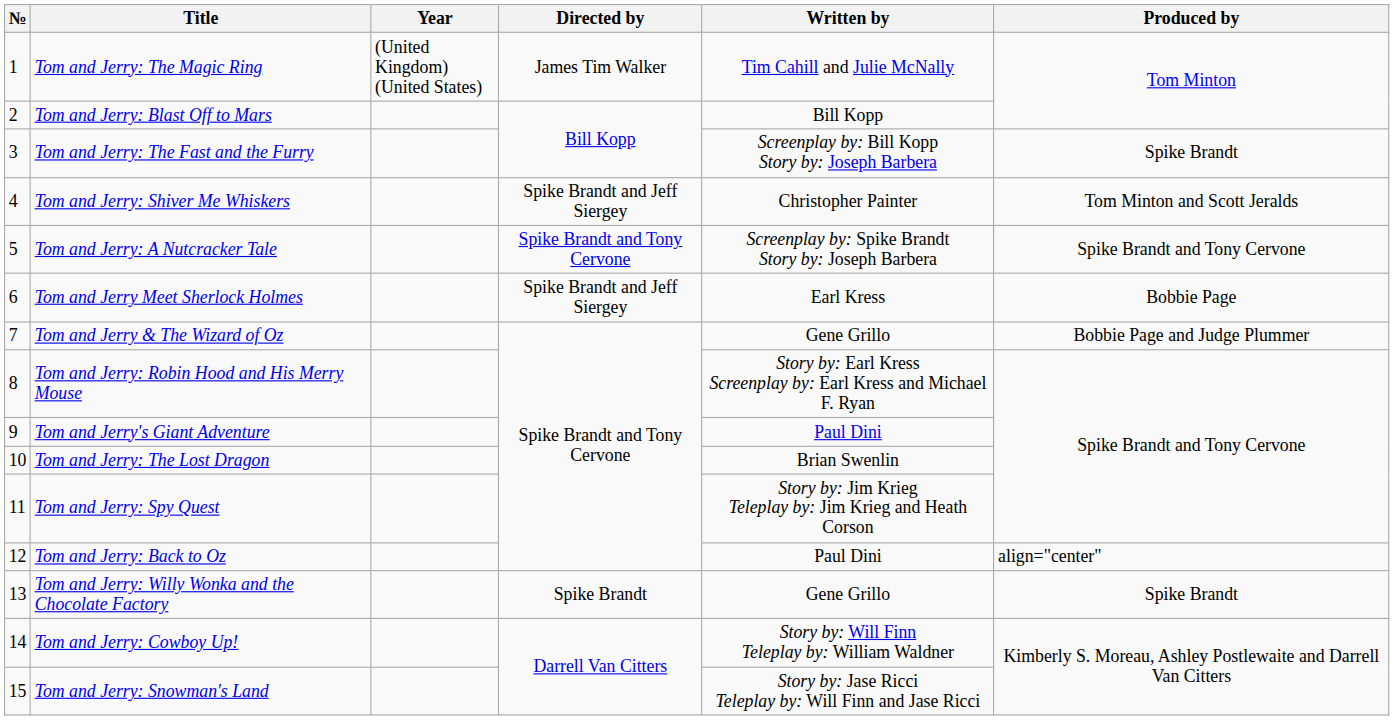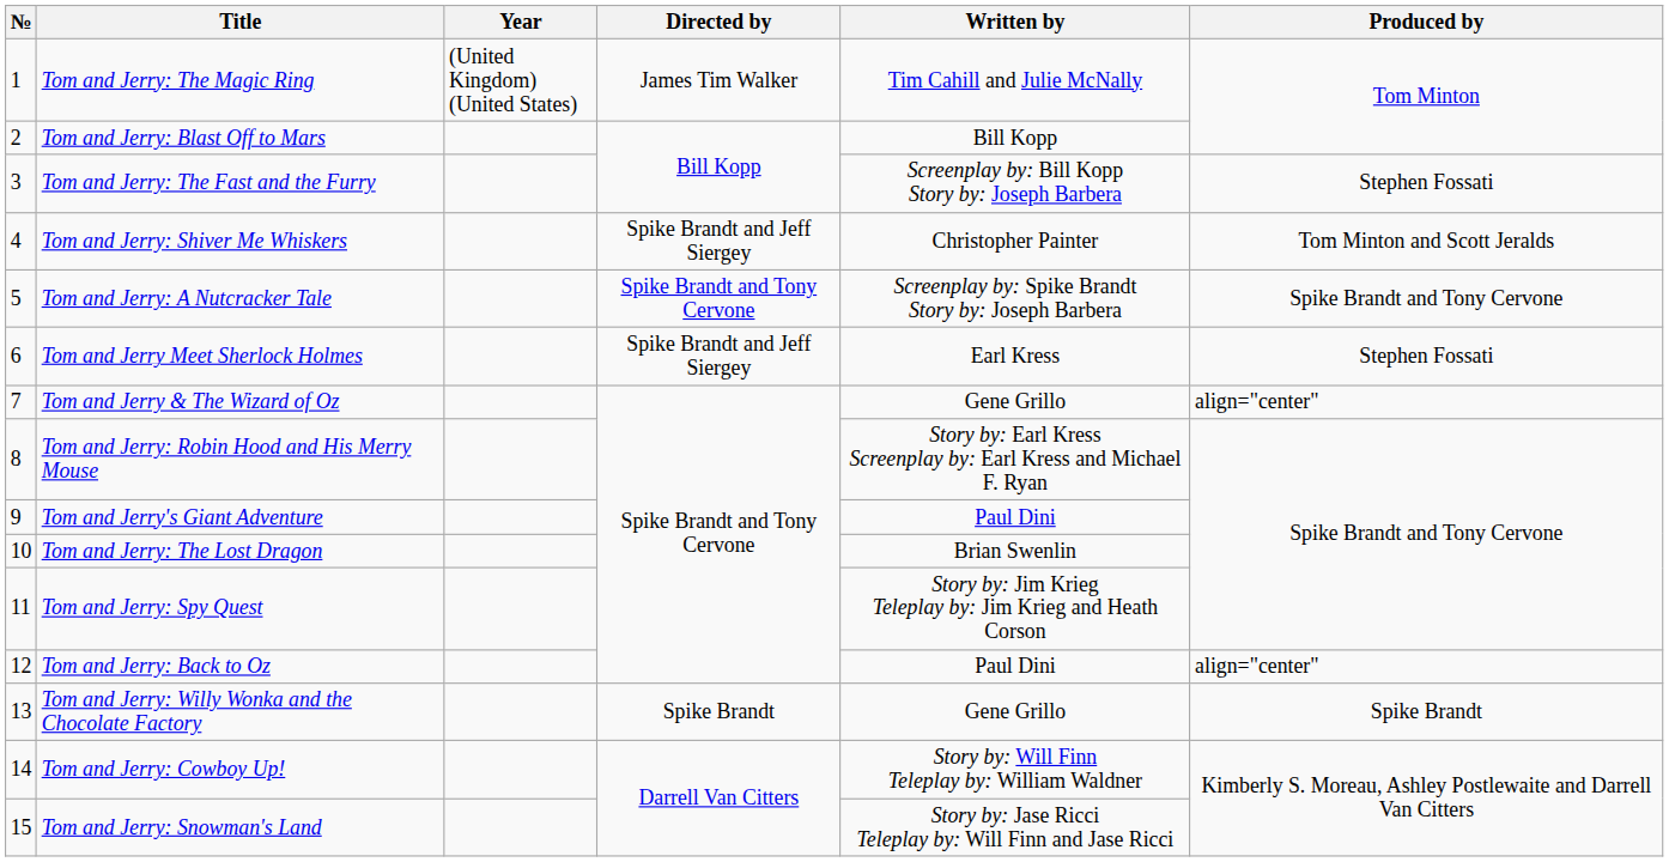Tom and Jerry: The Fast and the Furry | Produced by: Spike Brandt -> Stephen Fossati
Tom and Jerry Meet Sherlock Holmes | Produced by: Bobbie Page -> Stephen Fossati
Tom and Jerry & The Wizard of Oz | Produced by: Bobbie Page and Judge Plummer -> align="center"
